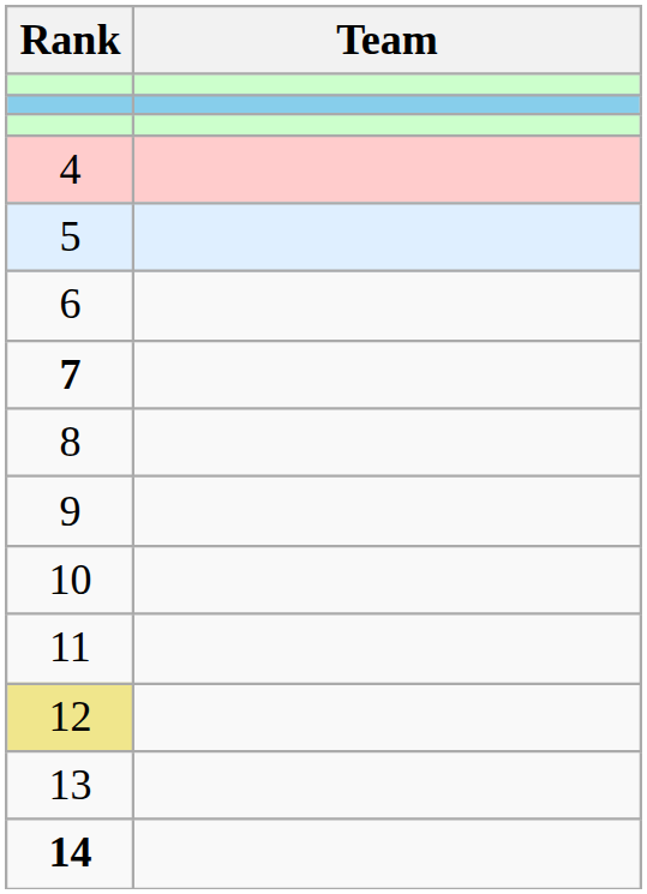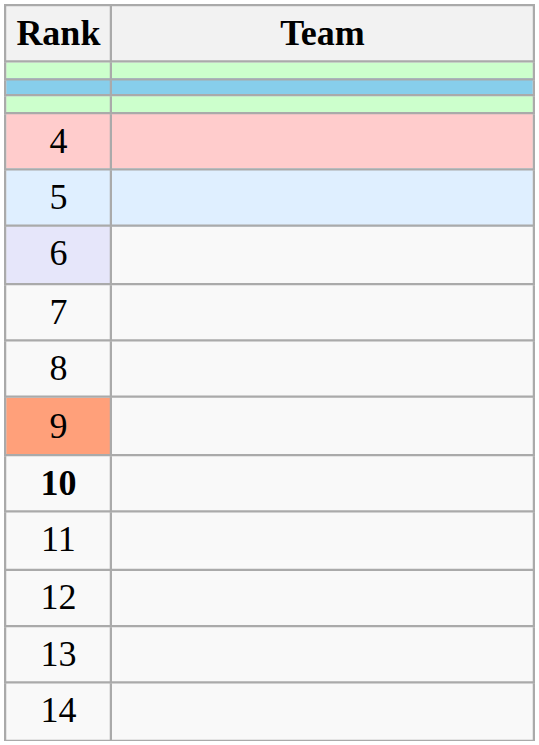row 7 | Rank: no background -> lavender background
row 8 | Rank: bold -> normal
row 10 | Rank: no background -> lightsalmon background
row 11 | Rank: normal -> bold
row 13 | Rank: khaki background -> no background
row 15 | Rank: bold -> normal
